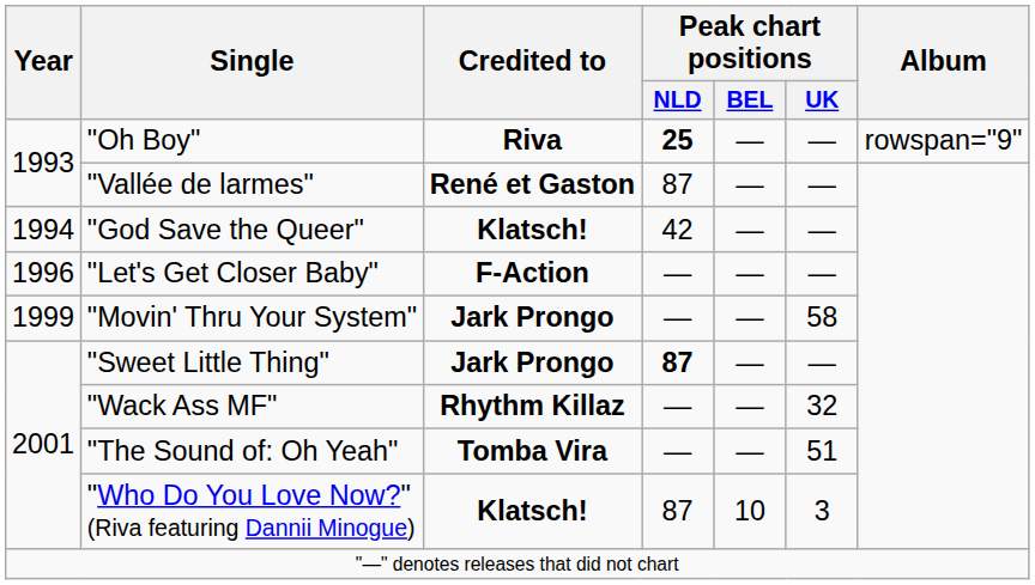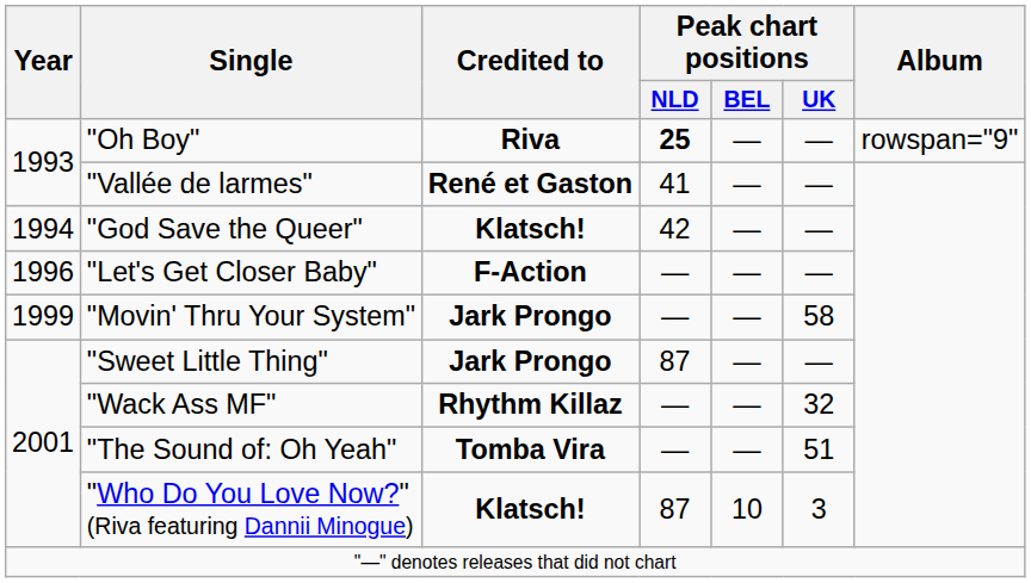"Vallée de larmes" | Peak chart positions / NLD: 87 -> 41
"Sweet Little Thing" | Peak chart positions / NLD: bold -> normal
